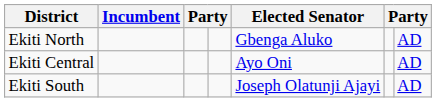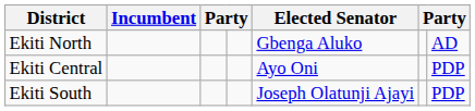Ekiti Central | column 7: AD -> PDP
Ekiti South | column 7: AD -> PDP
